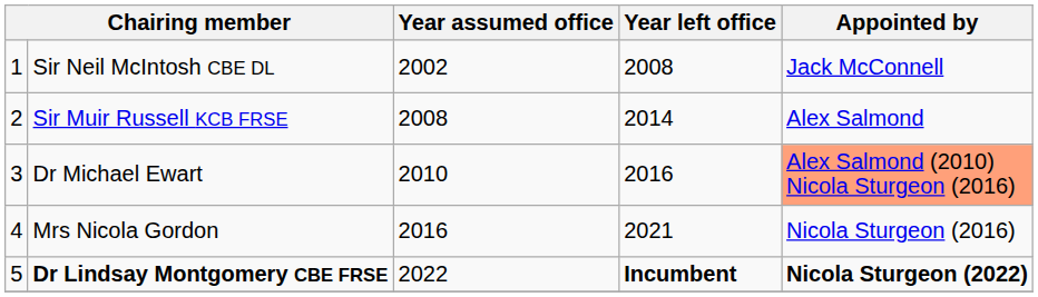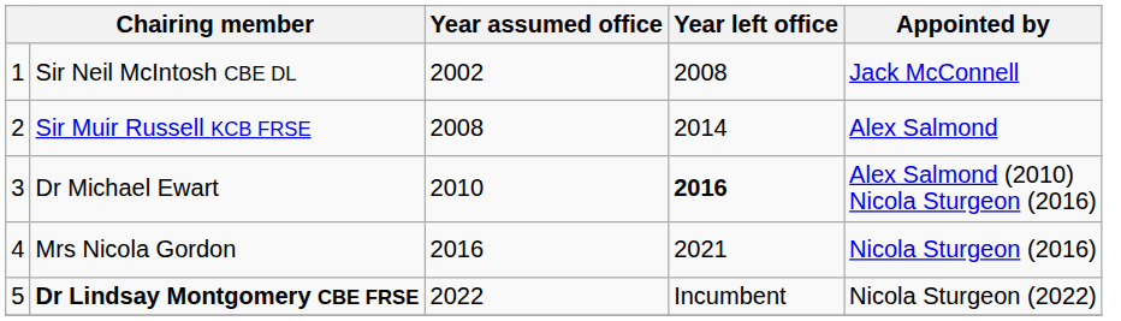Dr Michael Ewart | Year left office: normal -> bold
Dr Michael Ewart | Appointed by: lightsalmon background -> no background
Dr Lindsay Montgomery CBE FRSE | Year left office: bold -> normal
Dr Lindsay Montgomery CBE FRSE | Appointed by: bold -> normal
